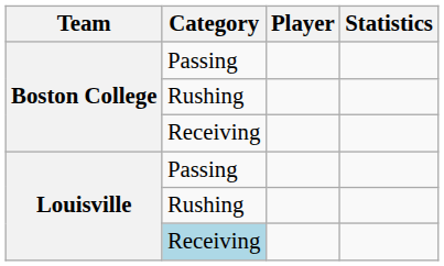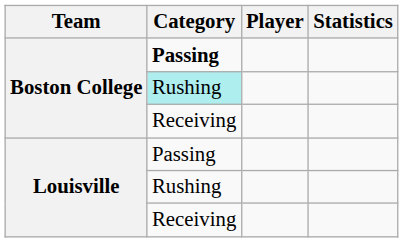Boston College / Passing | Category: normal -> bold
Boston College / Rushing | Category: no background -> paleturquoise background
Louisville / Receiving | Category: lightblue background -> no background
